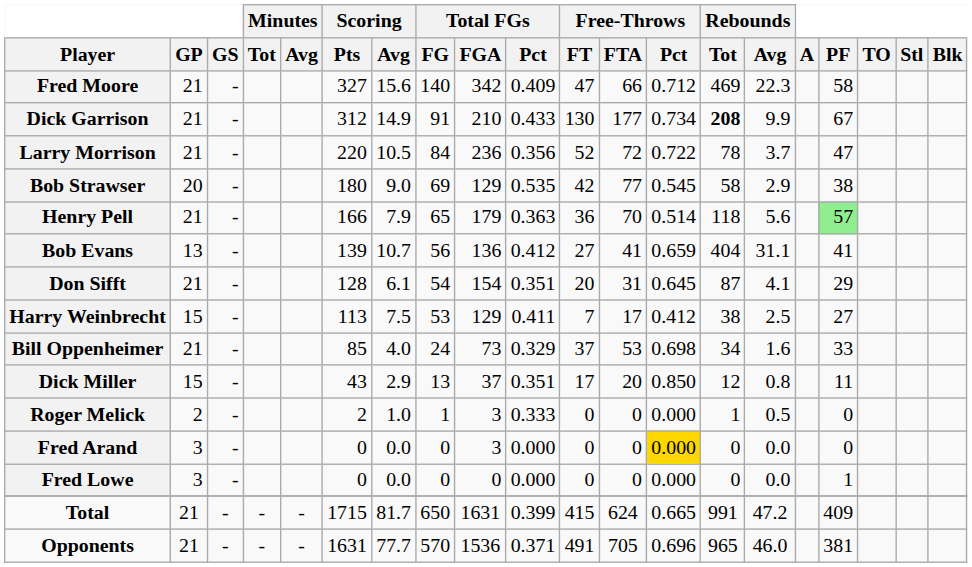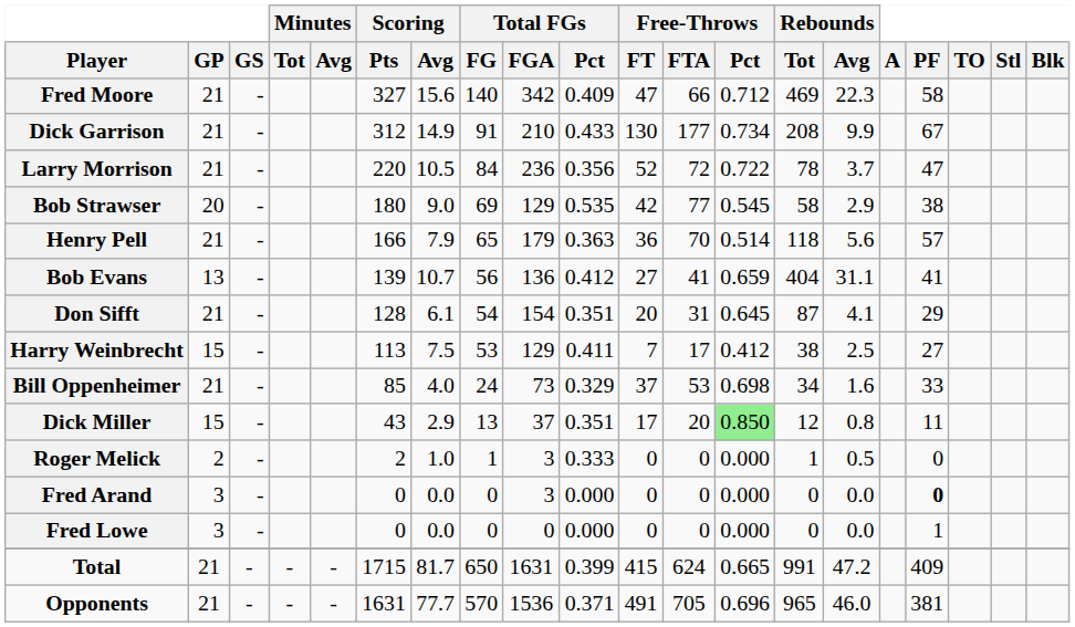Dick Garrison | Rebounds / Tot: bold -> normal
Henry Pell | PF: lightgreen background -> no background
Dick Miller | Free-Throws / Pct: no background -> lightgreen background
Fred Arand | Free-Throws / Pct: gold background -> no background
Fred Arand | PF: normal -> bold
